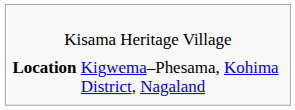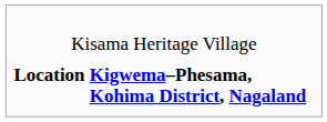row 2 | column 2: normal -> bold
